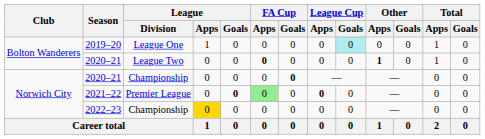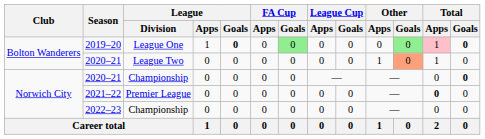2019–20 | League / Goals: normal -> bold
2019–20 | FA Cup / Goals: no background -> lightgreen background
2019–20 | League Cup / Goals: paleturquoise background -> no background
2019–20 | Other / Goals: no background -> lightgreen background
2019–20 | Total / Apps: no background -> pink background
2019–20 | Total / Goals: normal -> bold
2020–21 / League Two | FA Cup / Apps: bold -> normal
2020–21 / League Two | Other / Apps: bold -> normal
2020–21 / League Two | Other / Goals: no background -> lightsalmon background
2020–21 / Championship | FA Cup / Goals: bold -> normal
2020–21 / Championship | Total / Goals: normal -> bold
2021–22 | League / Goals: bold -> normal
2021–22 | FA Cup / Apps: lightgreen background -> no background
2021–22 | League Cup / Apps: bold -> normal
2021–22 | Total / Apps: normal -> bold
2022–23 | League / Apps: gold background -> no background
